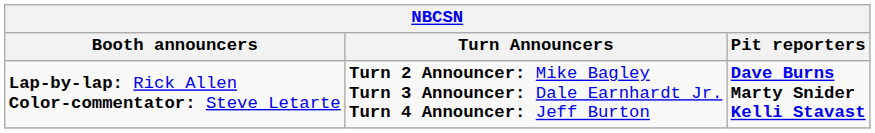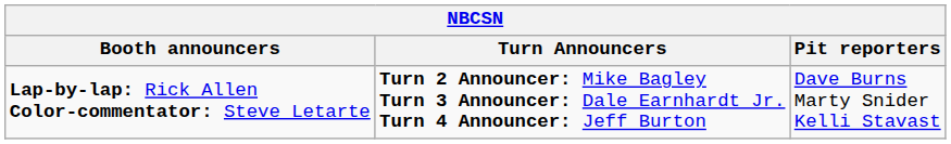Lap-by-lap: Rick Allen Color-commentator: Steve Letarte | Pit reporters: bold -> normal
